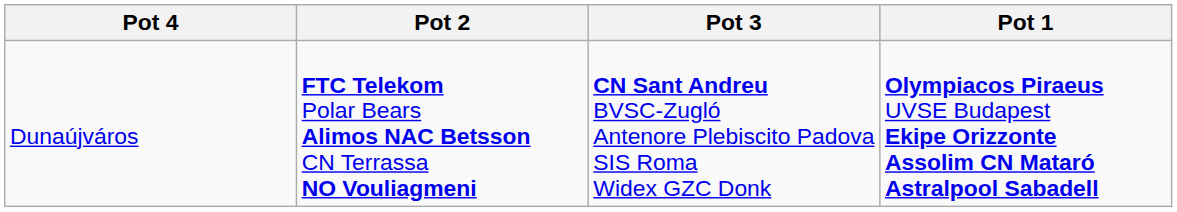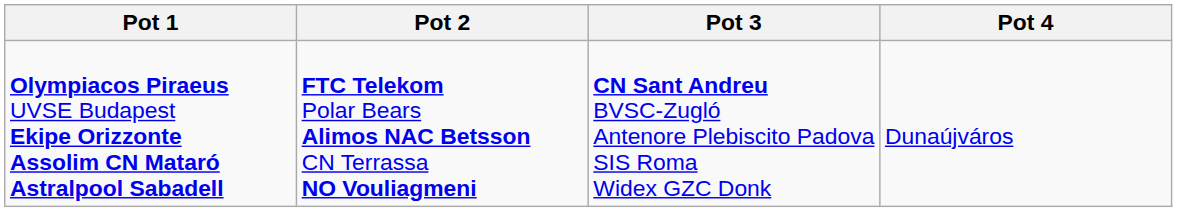columns swapped: Pot 1 <-> Pot 4
